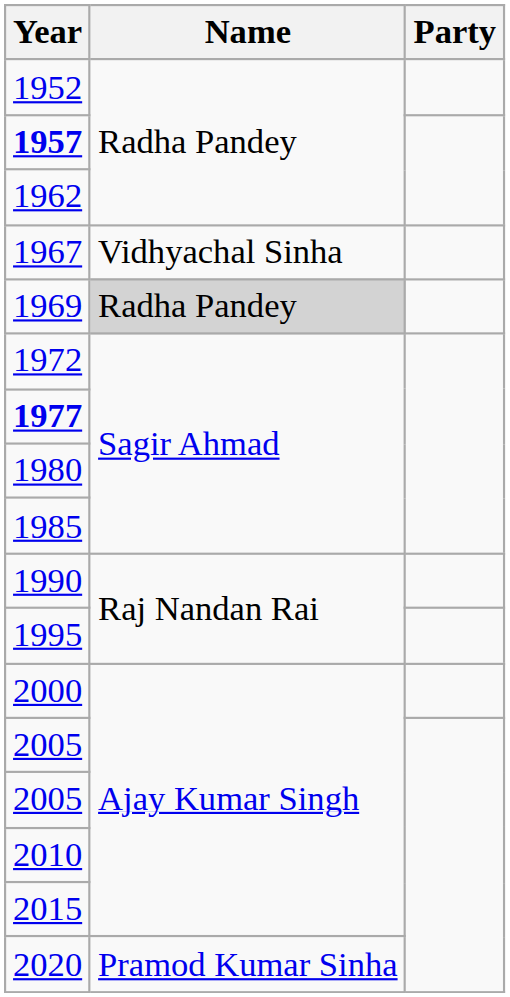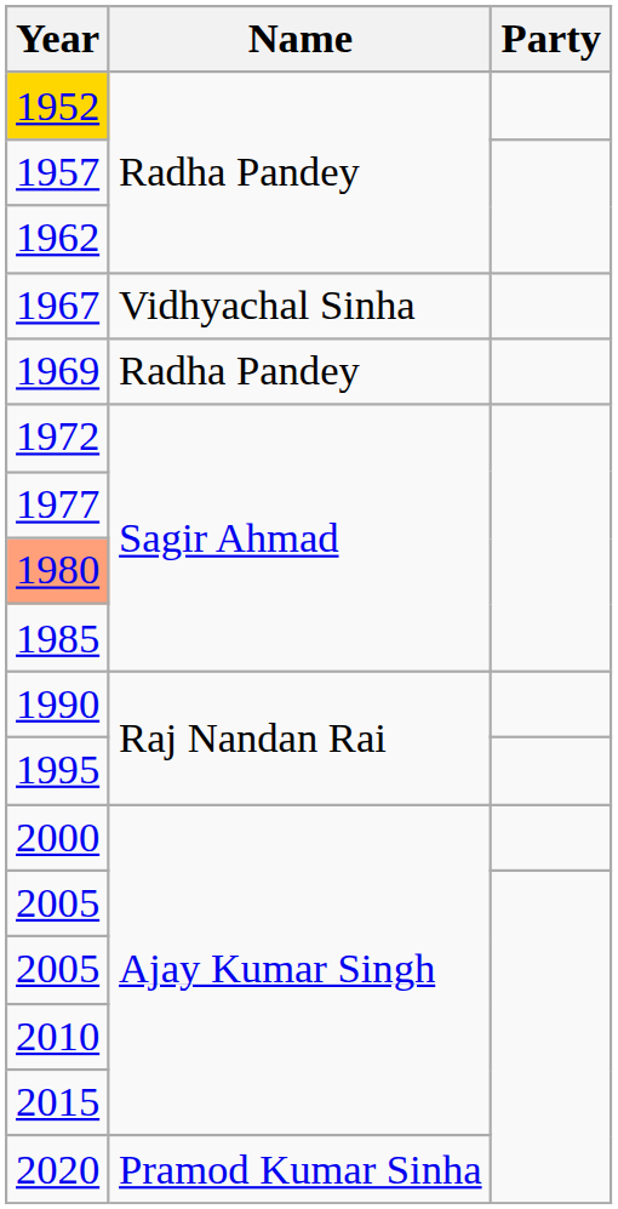1952 | Year: no background -> gold background
1957 | Year: bold -> normal
1969 | Name: lightgrey background -> no background
1977 | Year: bold -> normal
1980 | Year: no background -> lightsalmon background
